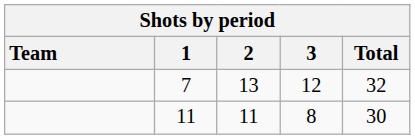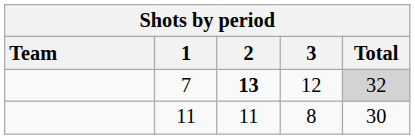7 | 2: normal -> bold
7 | Total: no background -> lightgrey background
